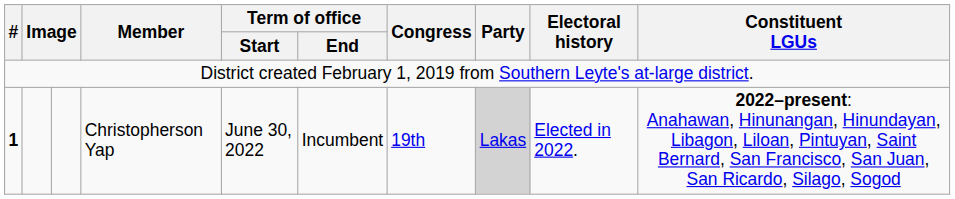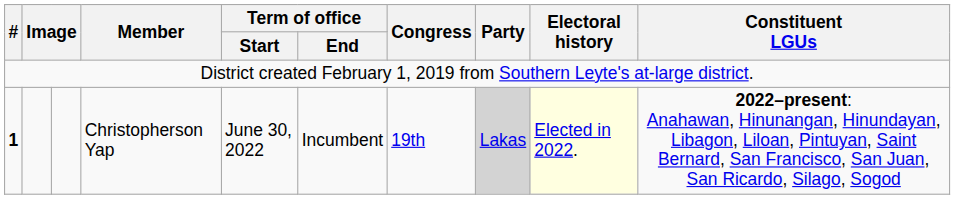1 | Electoral history: no background -> lightyellow background
